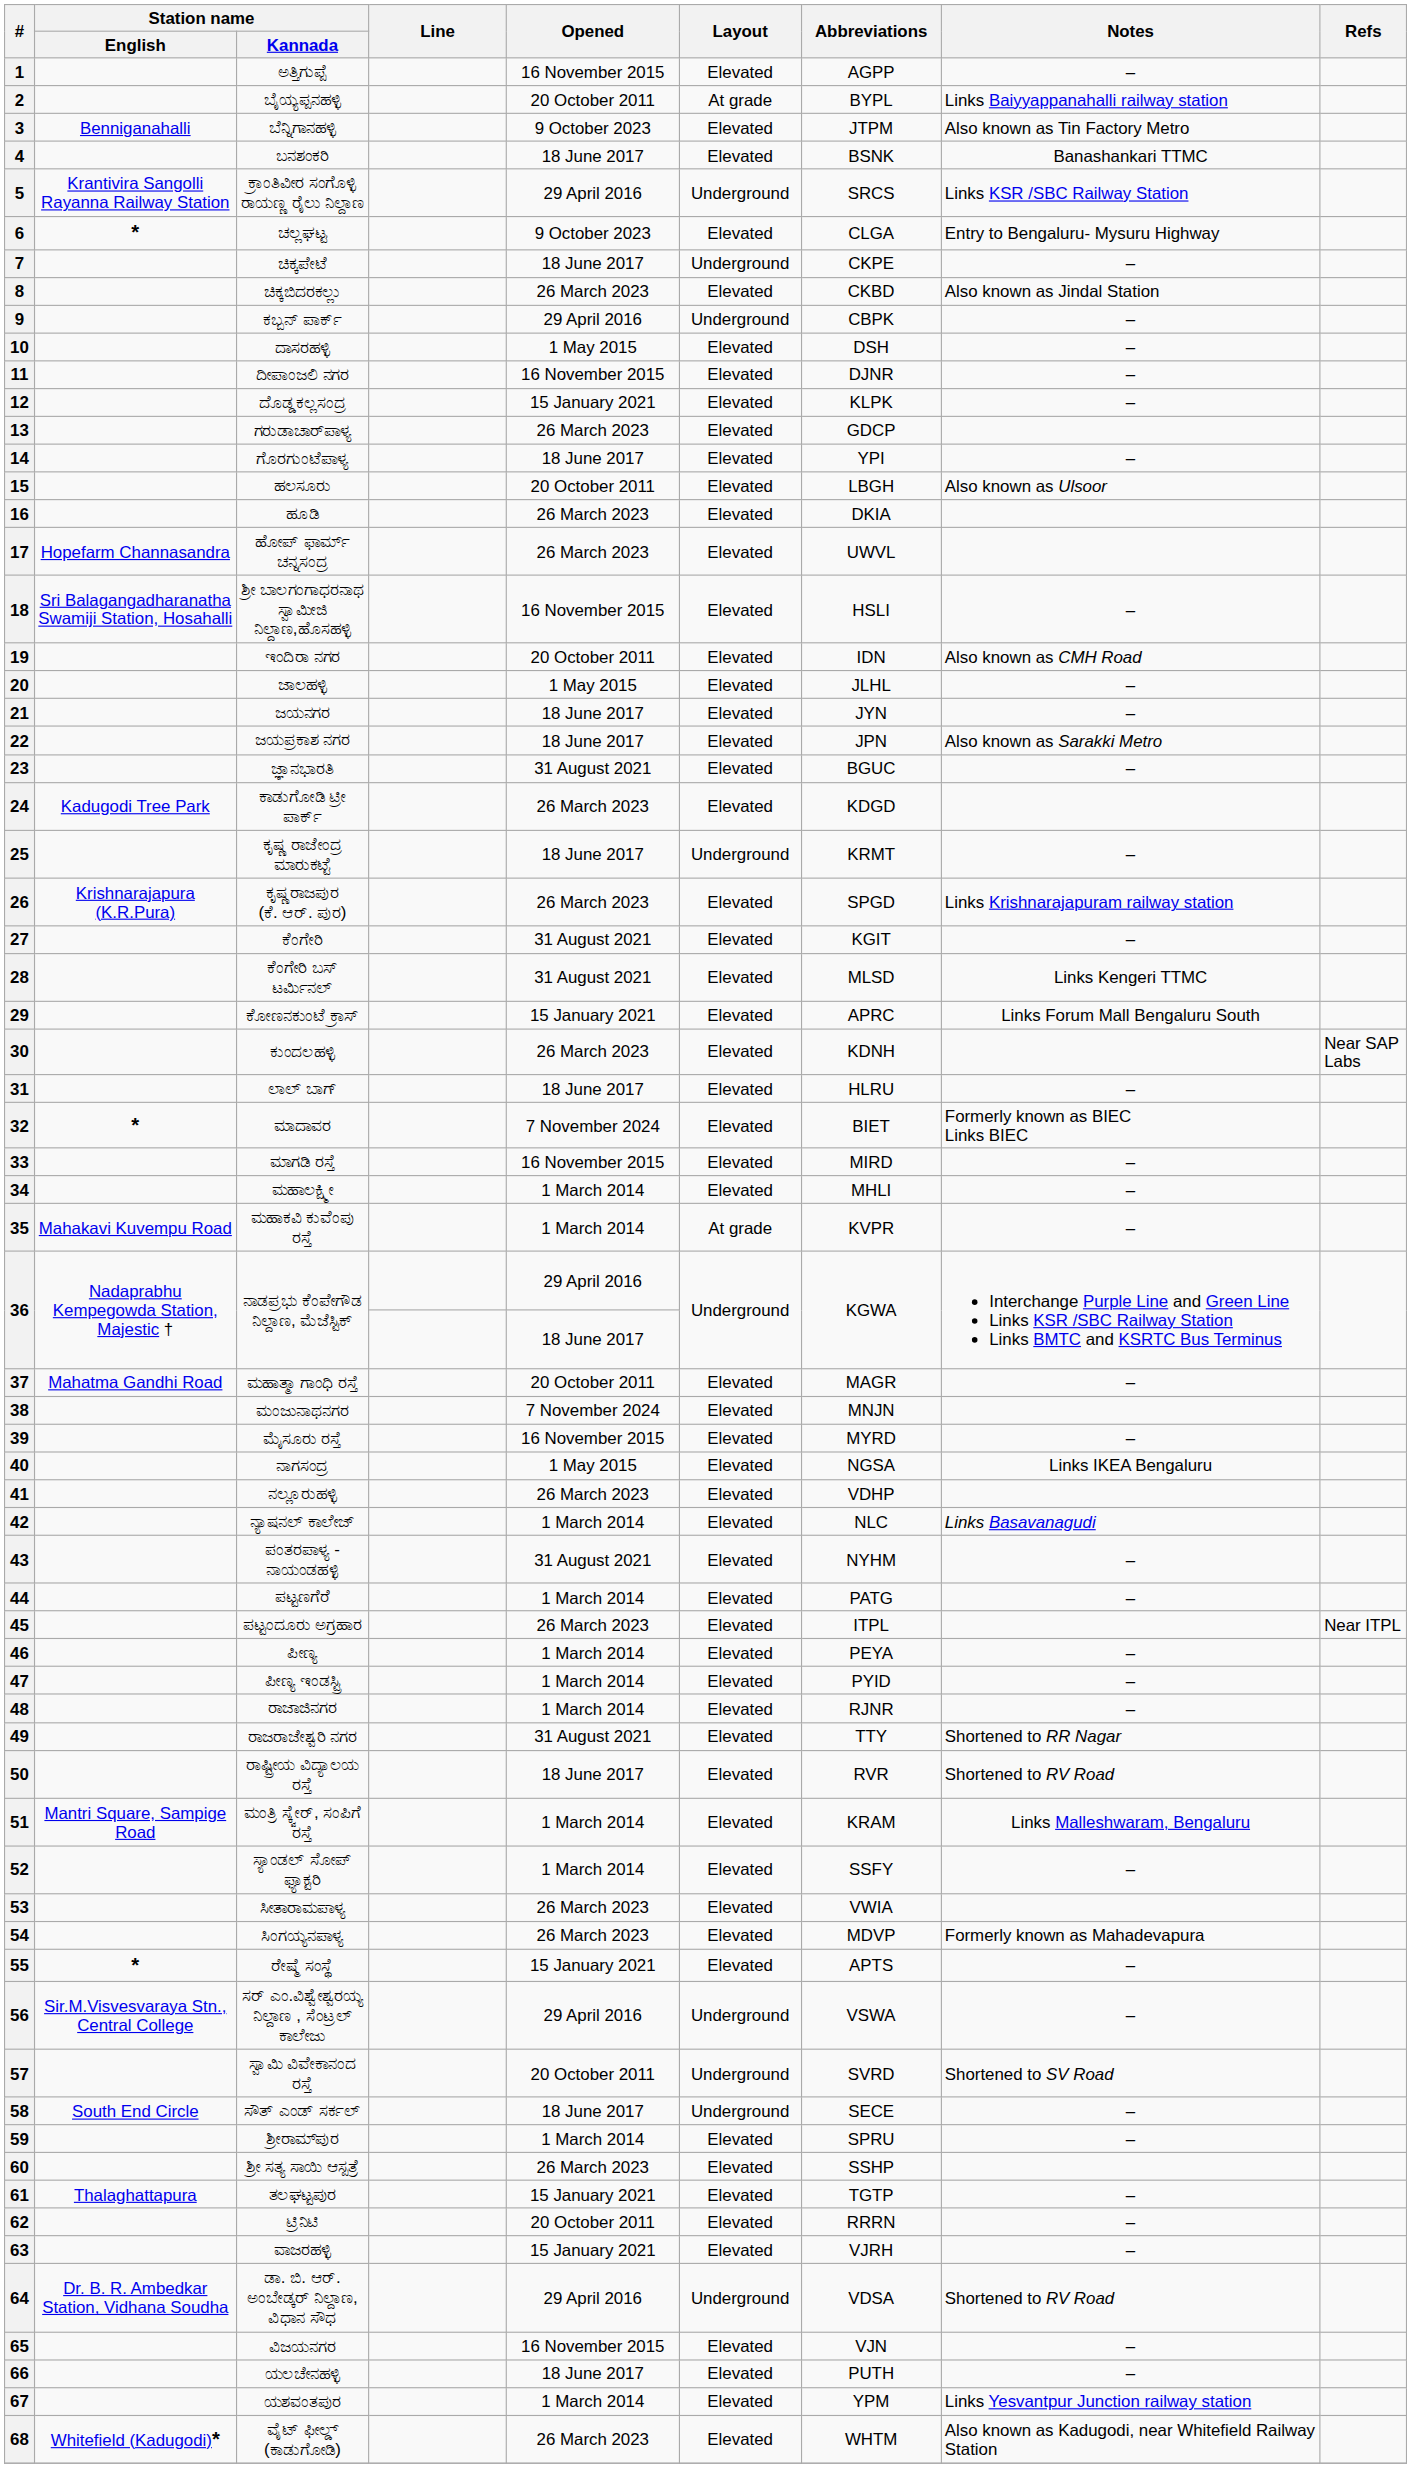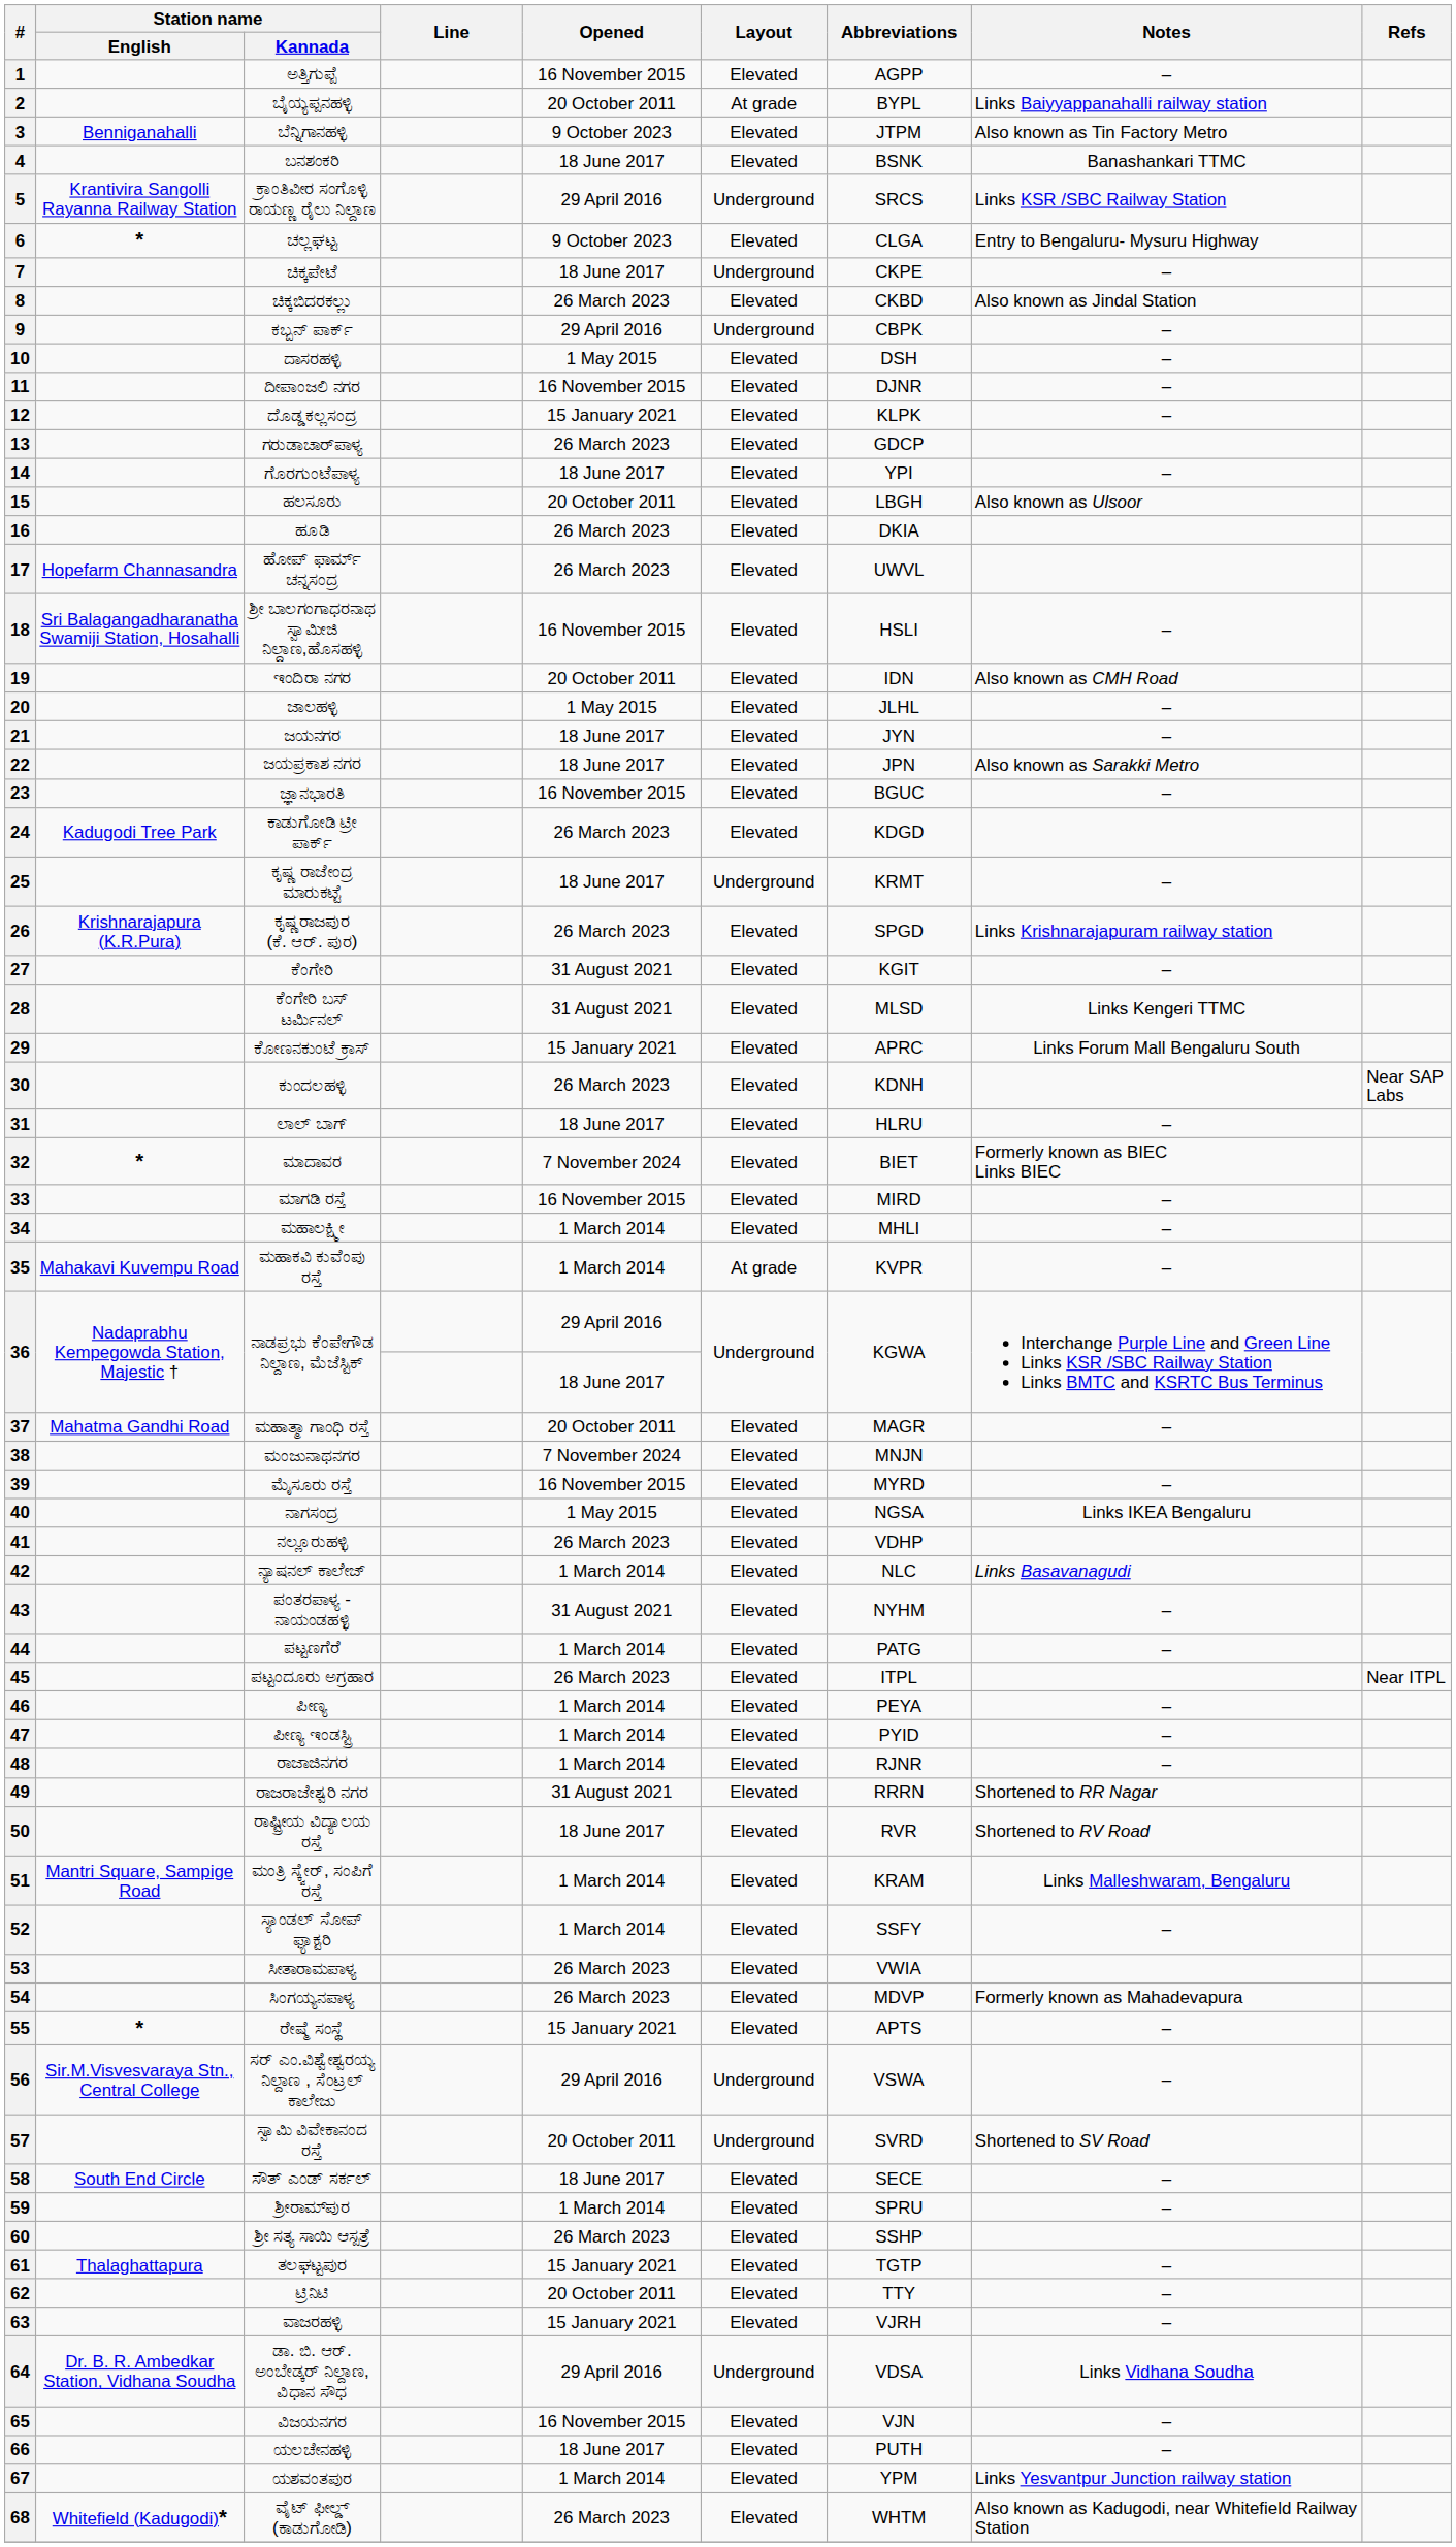23 | Opened: 31 August 2021 -> 16 November 2015
49 | Abbreviations: TTY -> RRRN
58 | Layout: Underground -> Elevated
62 | Abbreviations: RRRN -> TTY
64 | Notes: Shortened to RV Road -> Links Vidhana Soudha
